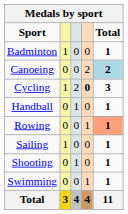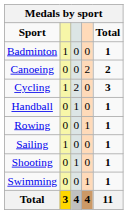Canoeing | Total: lightblue background -> no background
Cycling | column 4: bold -> normal
Rowing | Total: lightsalmon background -> no background
